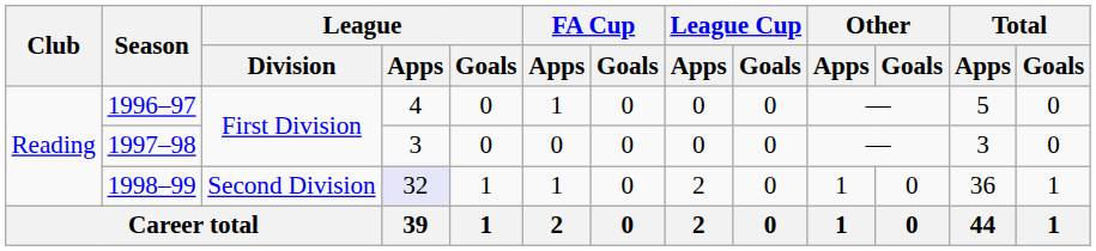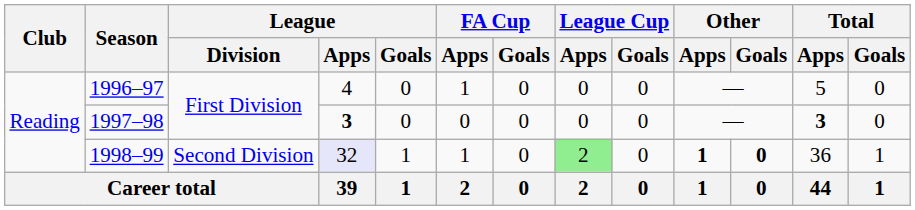1997–98 | League / Apps: normal -> bold
1997–98 | Total / Apps: normal -> bold
1998–99 | League Cup / Apps: no background -> lightgreen background
1998–99 | Other / Apps: normal -> bold
1998–99 | Other / Goals: normal -> bold
